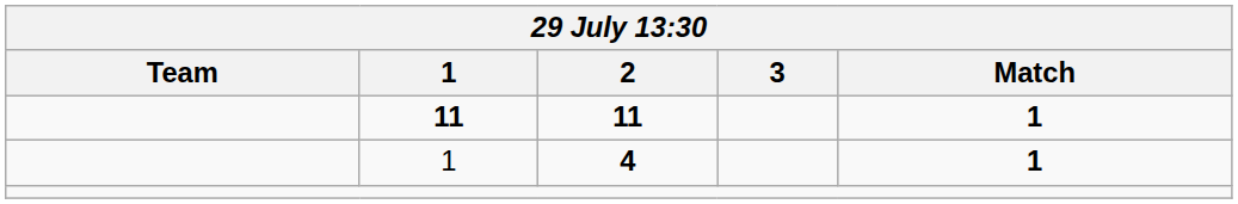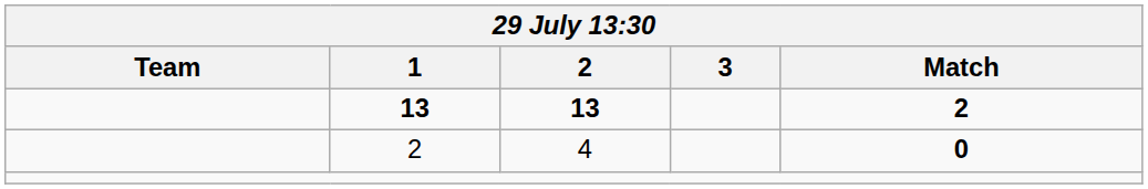row 3 | 1: 11 -> 13
row 3 | 2: 11 -> 13
row 3 | Match: 1 -> 2
row 4 | 1: 1 -> 2
row 4 | 2: bold -> normal
row 4 | Match: 1 -> 0
